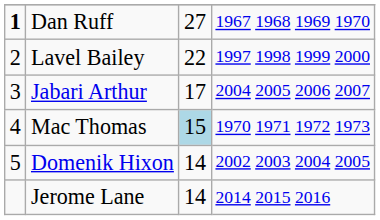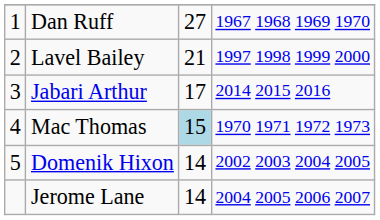Dan Ruff | column 1: bold -> normal
Lavel Bailey | column 3: 22 -> 21
Jabari Arthur | column 4: 2004 2005 2006 2007 -> 2014 2015 2016
Jerome Lane | column 4: 2014 2015 2016 -> 2004 2005 2006 2007
